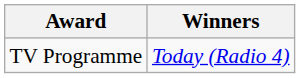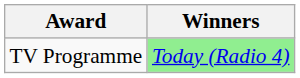TV Programme | Winners: no background -> lightgreen background
